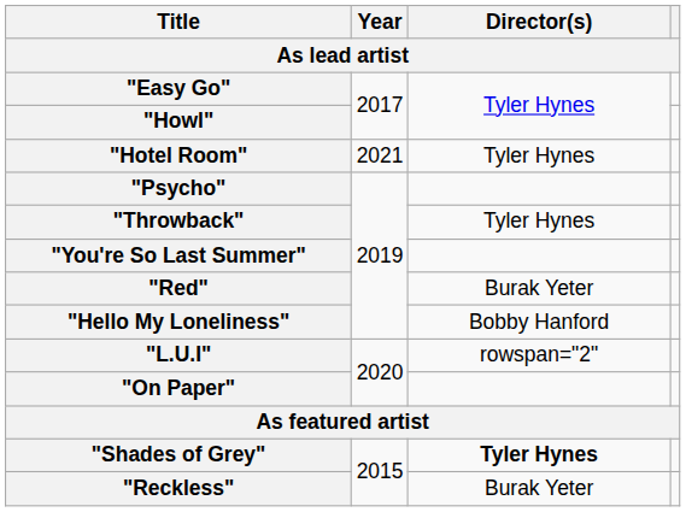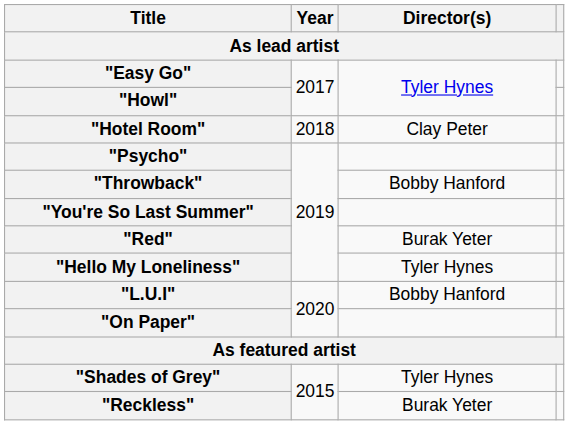"Hotel Room" | Year: 2021 -> 2018
"Hotel Room" | Director(s): Tyler Hynes -> Clay Peter
"Throwback" | Director(s): Tyler Hynes -> Bobby Hanford
"Hello My Loneliness" | Director(s): Bobby Hanford -> Tyler Hynes
"L.U.I" | Director(s): rowspan="2" -> Bobby Hanford
"Shades of Grey" | Director(s): bold -> normal
